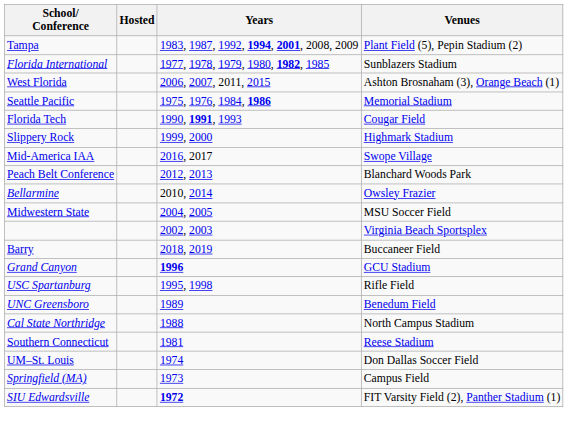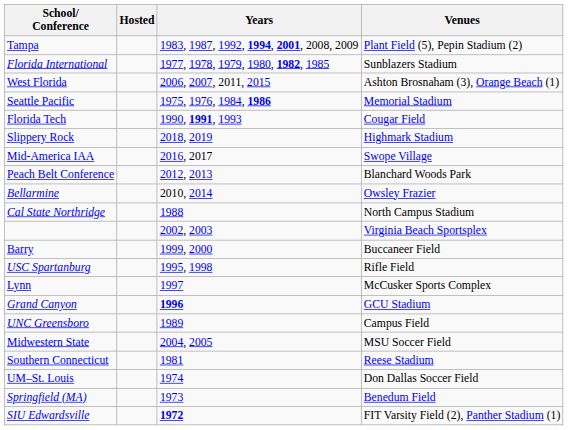Slippery Rock | Years: 1999, 2000 -> 2018, 2019
rows swapped: Midwestern State <-> Cal State Northridge
Barry | Years: 2018, 2019 -> 1999, 2000
rows swapped: USC Spartanburg <-> Grand Canyon
+ row: Lynn | 1997 | McCusker Sports Complex
UNC Greensboro | Venues: Benedum Field -> Campus Field
Springfield (MA) | Venues: Campus Field -> Benedum Field
